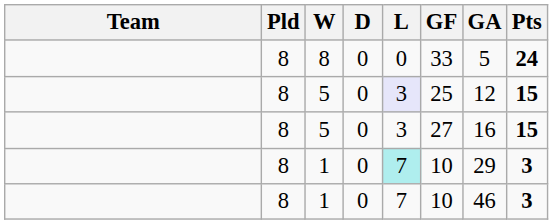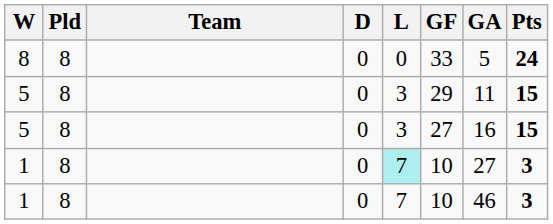columns swapped: Team <-> W
row 3 | L: lavender background -> no background
row 3 | GF: 25 -> 29
row 3 | GA: 12 -> 11
row 5 | GA: 29 -> 27
